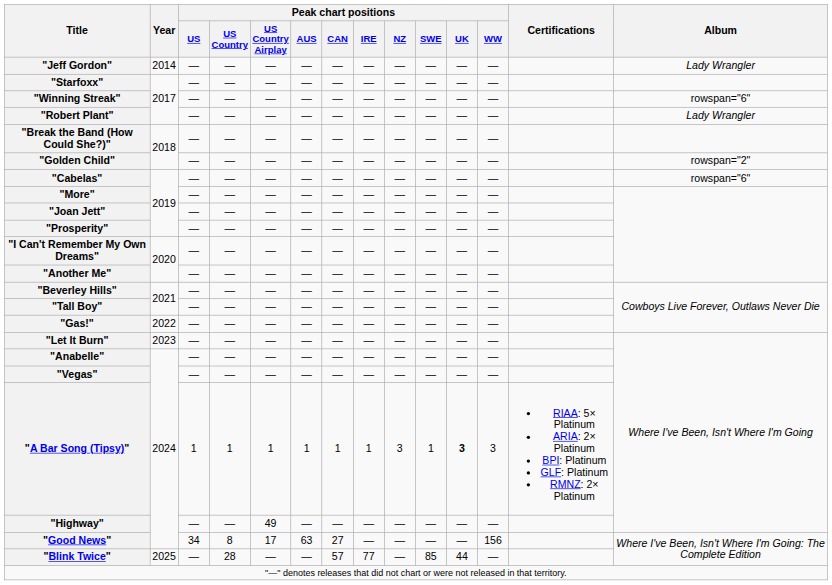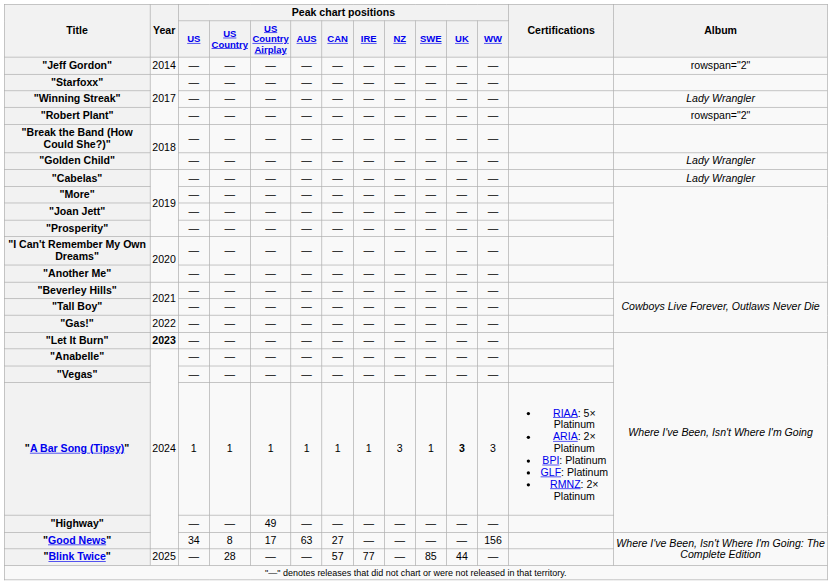"Jeff Gordon" | Album: Lady Wrangler -> rowspan="2"
"Winning Streak" | Album: rowspan="6" -> Lady Wrangler
"Robert Plant" | Album: Lady Wrangler -> rowspan="2"
"Golden Child" | Album: rowspan="2" -> Lady Wrangler
"Cabelas" | Album: rowspan="6" -> Lady Wrangler
"Let It Burn" | Year: normal -> bold
